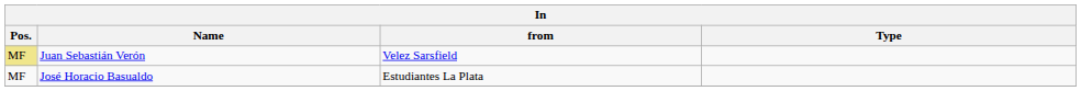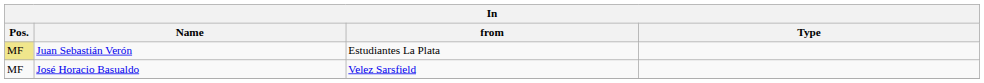Juan Sebastián Verón | from: Velez Sarsfield -> Estudiantes La Plata
José Horacio Basualdo | from: Estudiantes La Plata -> Velez Sarsfield
